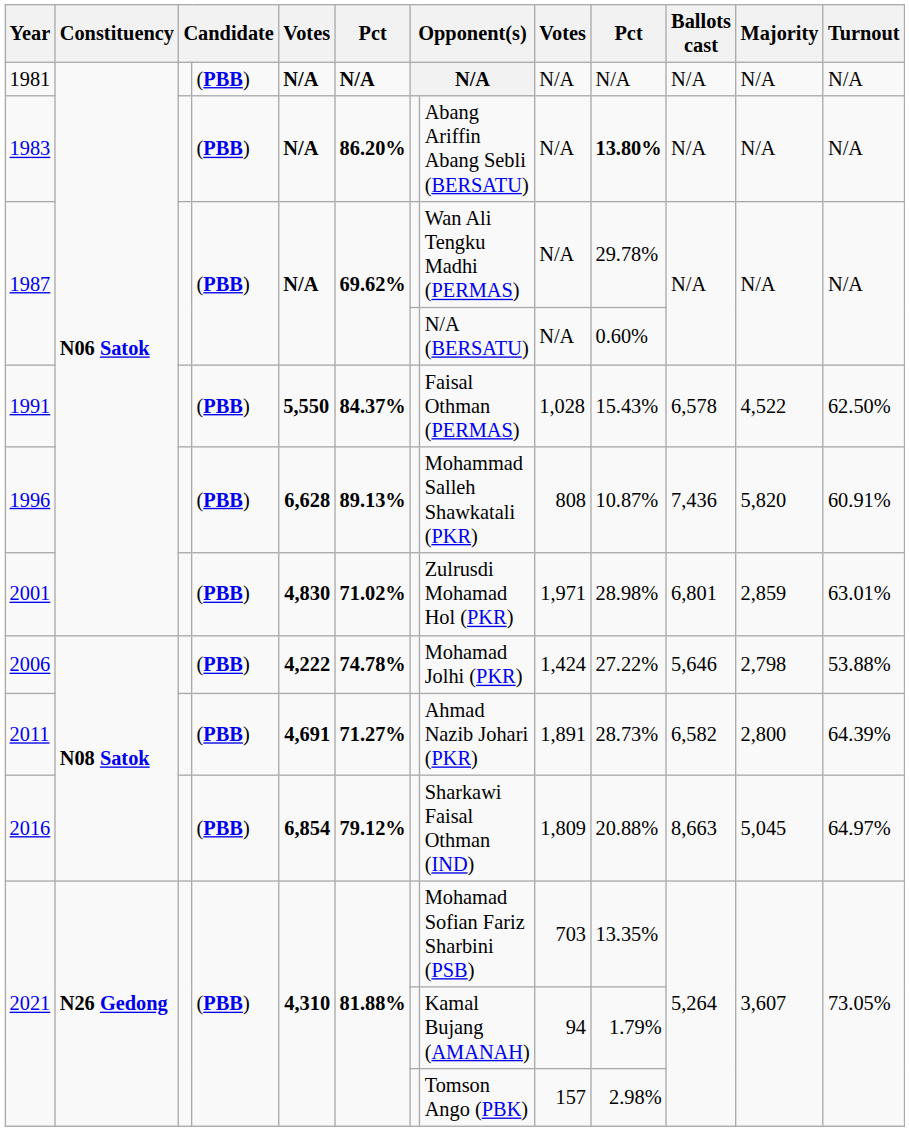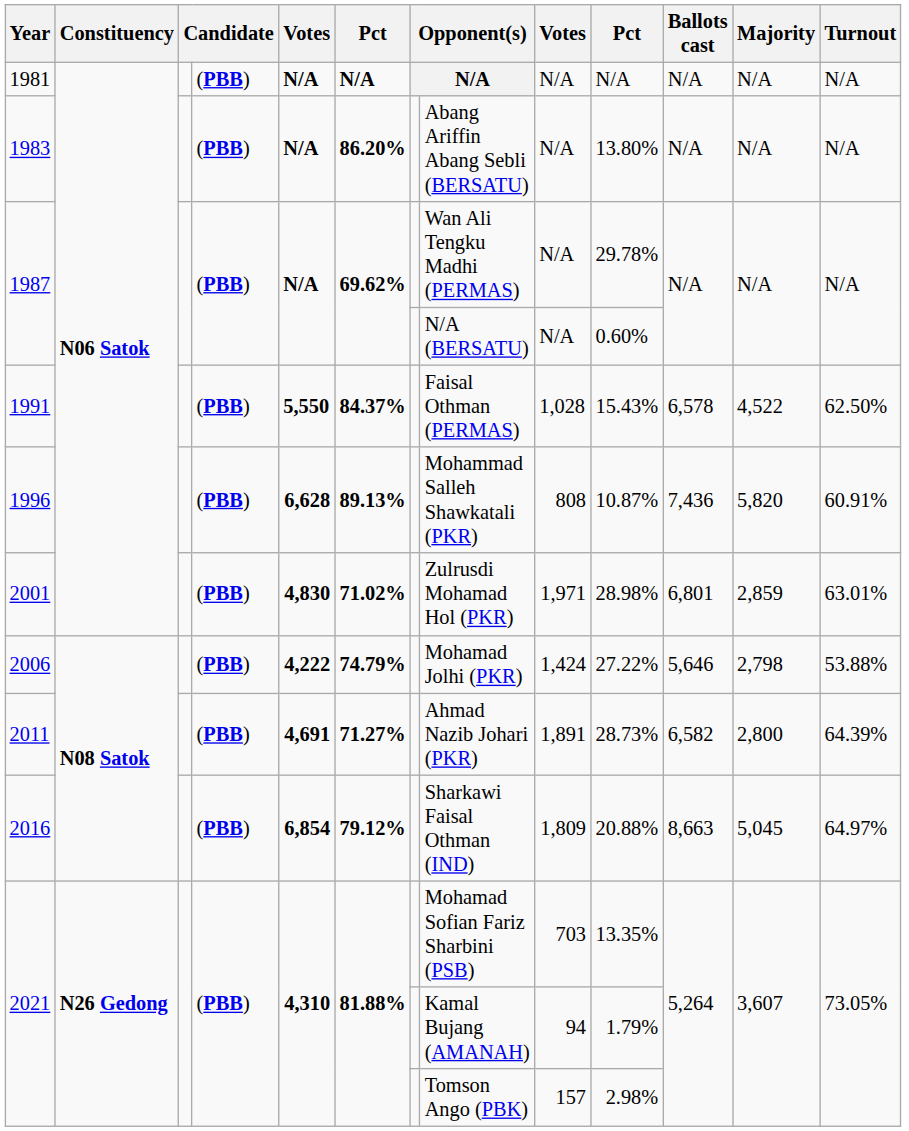1983 | column 10: bold -> normal
2006 | column 6: 74.78% -> 74.79%
